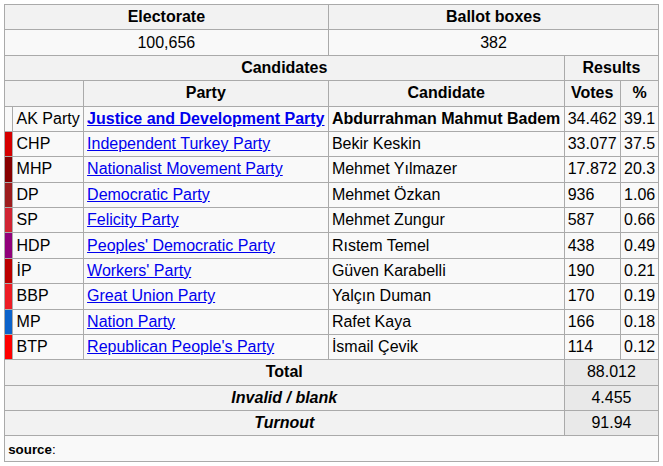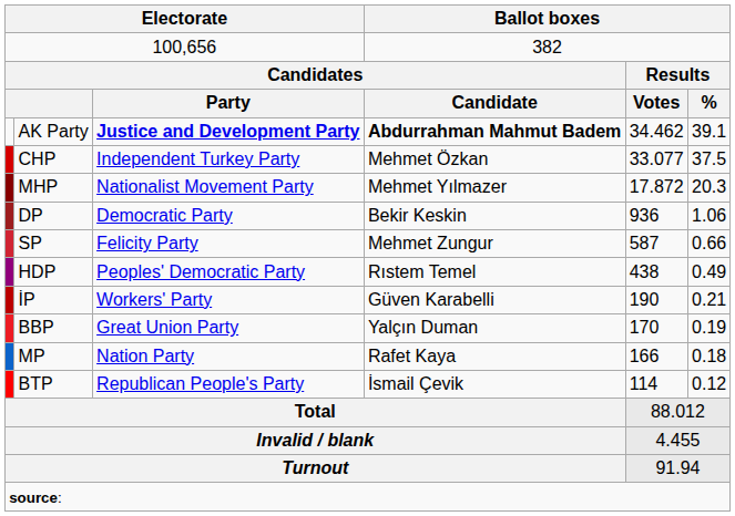CHP | column 4: Bekir Keskin -> Mehmet Özkan
DP | column 4: Mehmet Özkan -> Bekir Keskin
